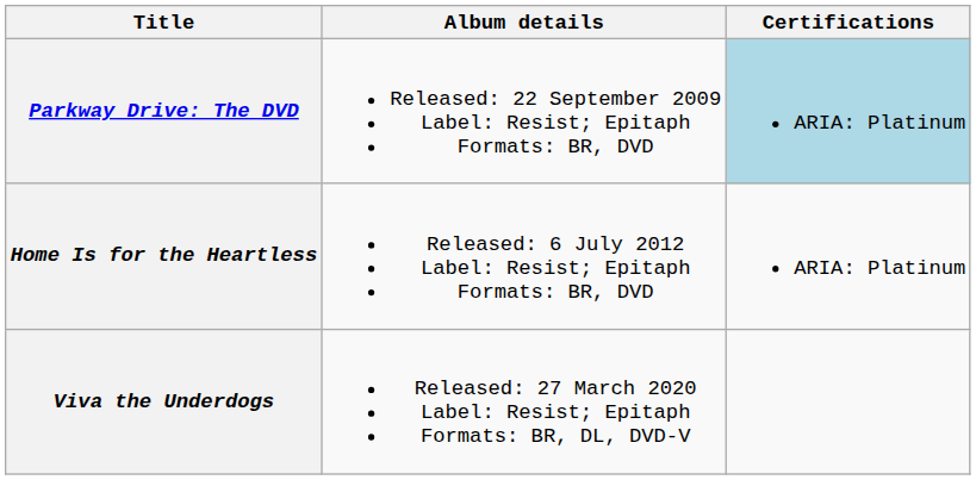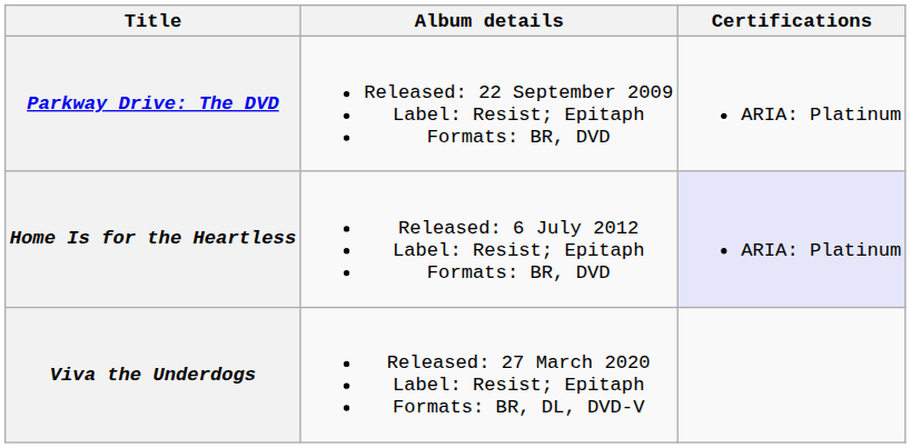Parkway Drive: The DVD | column 3: lightblue background -> no background
Home Is for the Heartless | column 3: no background -> lavender background
